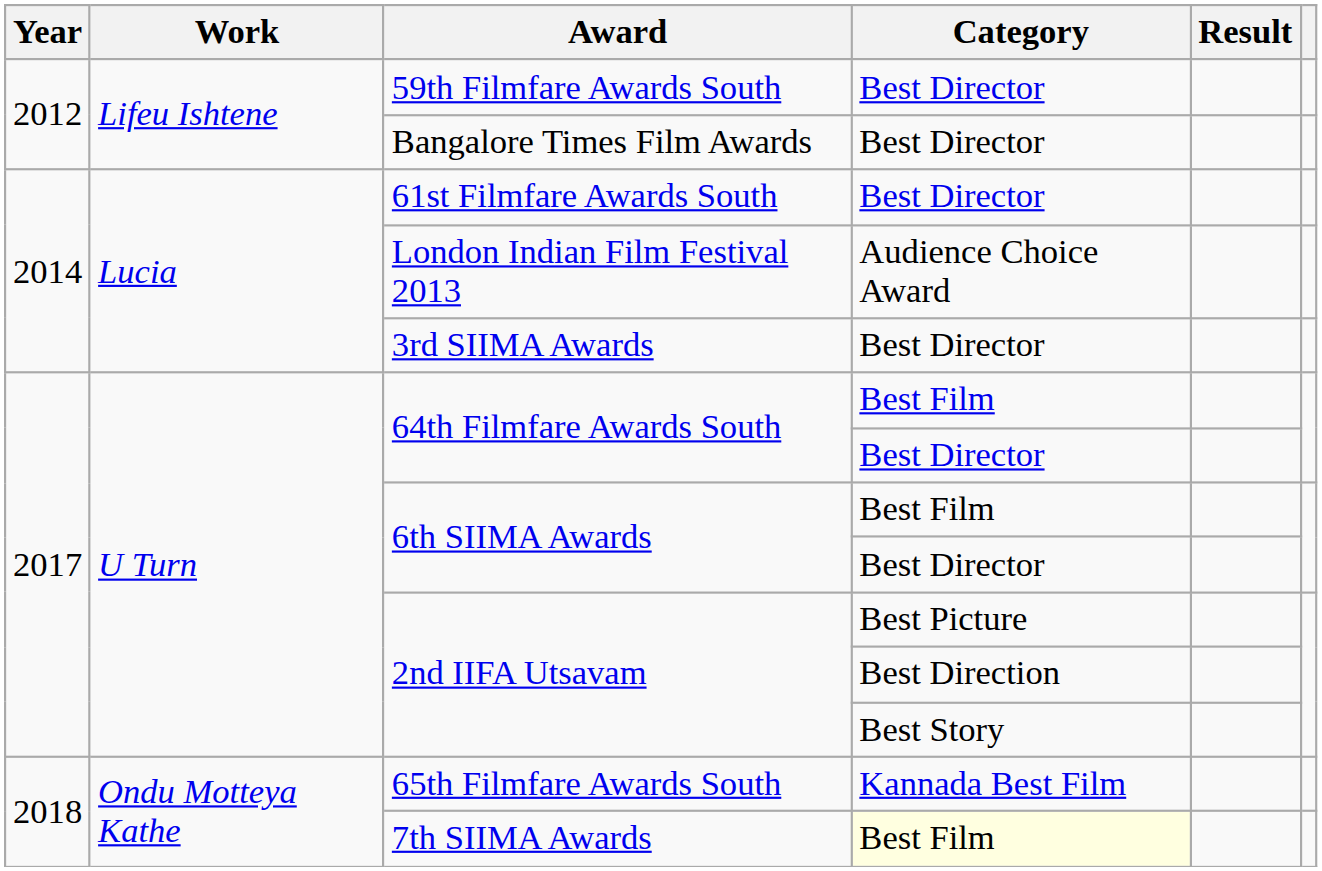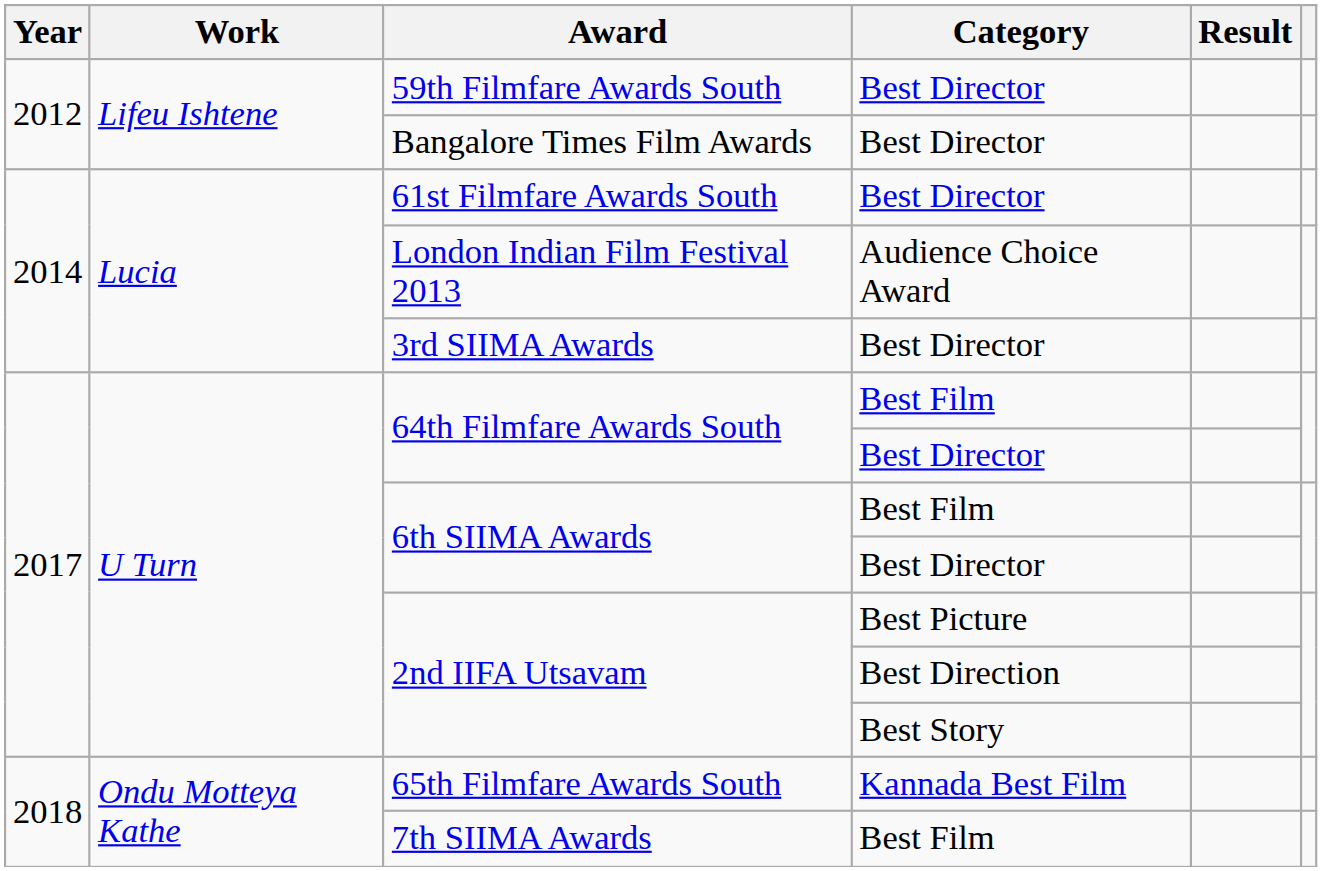7th SIIMA Awards | Category: lightyellow background -> no background
